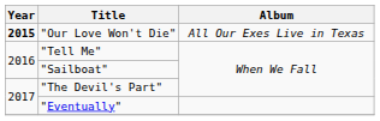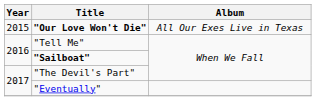"Our Love Won't Die" | Year: bold -> normal
"Our Love Won't Die" | Title: normal -> bold
"Sailboat" | Title: normal -> bold
